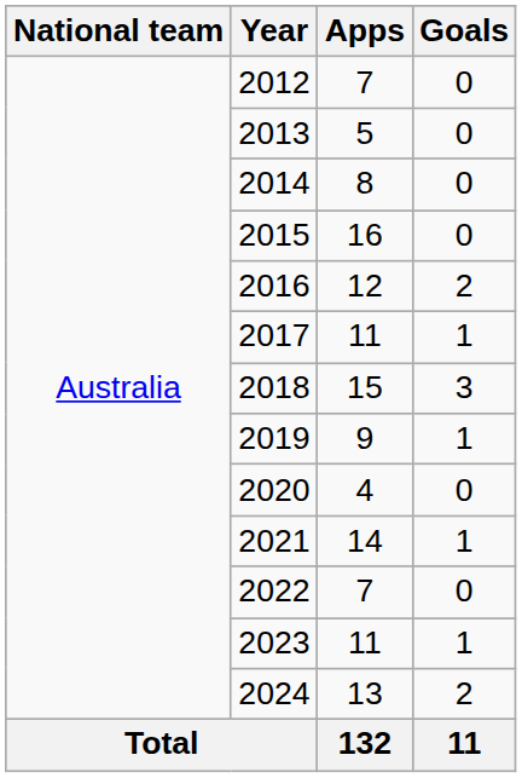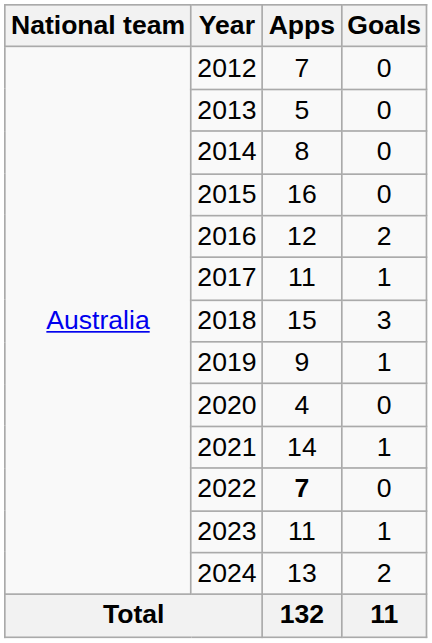2022 | Apps: normal -> bold
